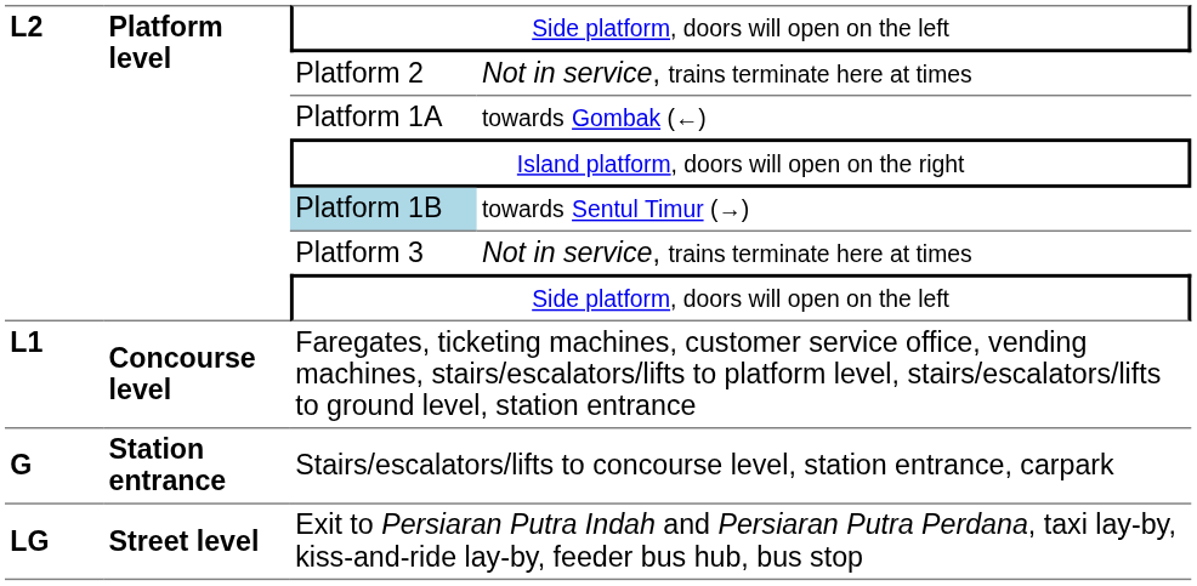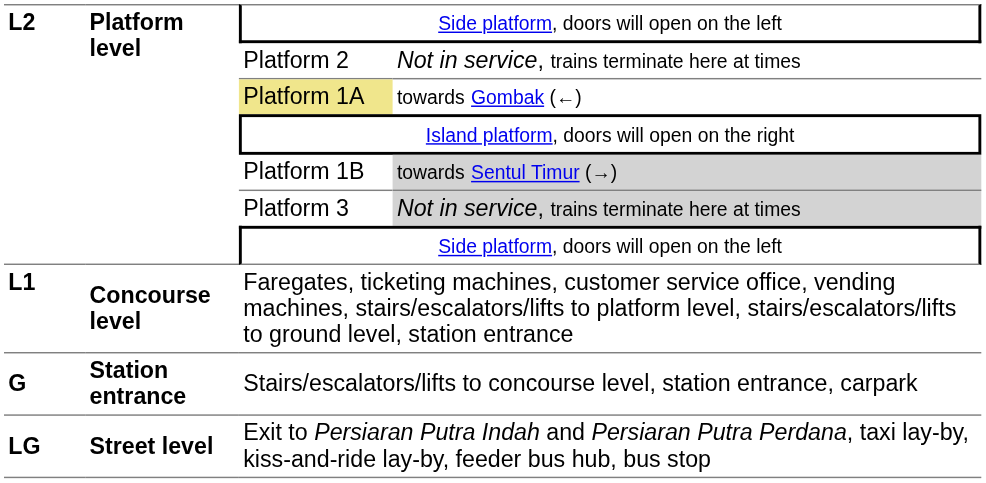Platform 1A | column 3: no background -> khaki background
Platform 1B | column 3: lightblue background -> no background
Platform 1B | column 4: no background -> lightgrey background
Platform 3 | column 4: no background -> lightgrey background
